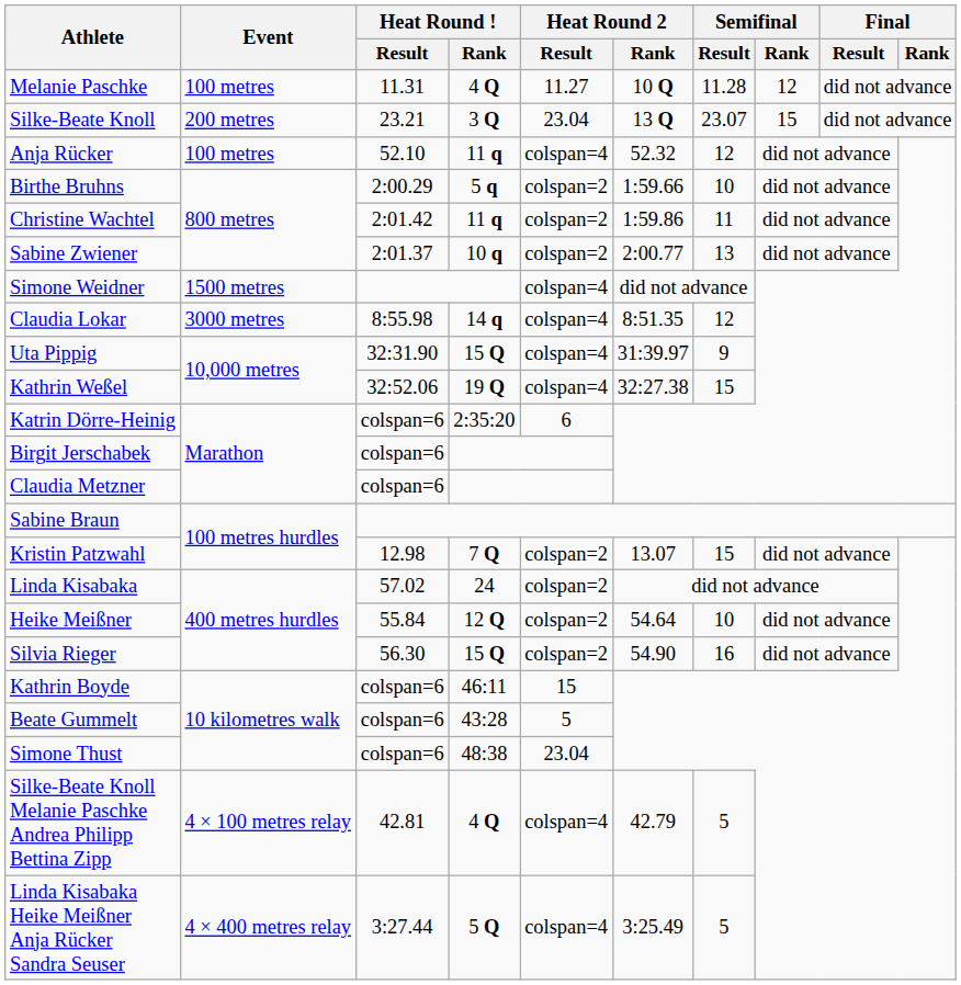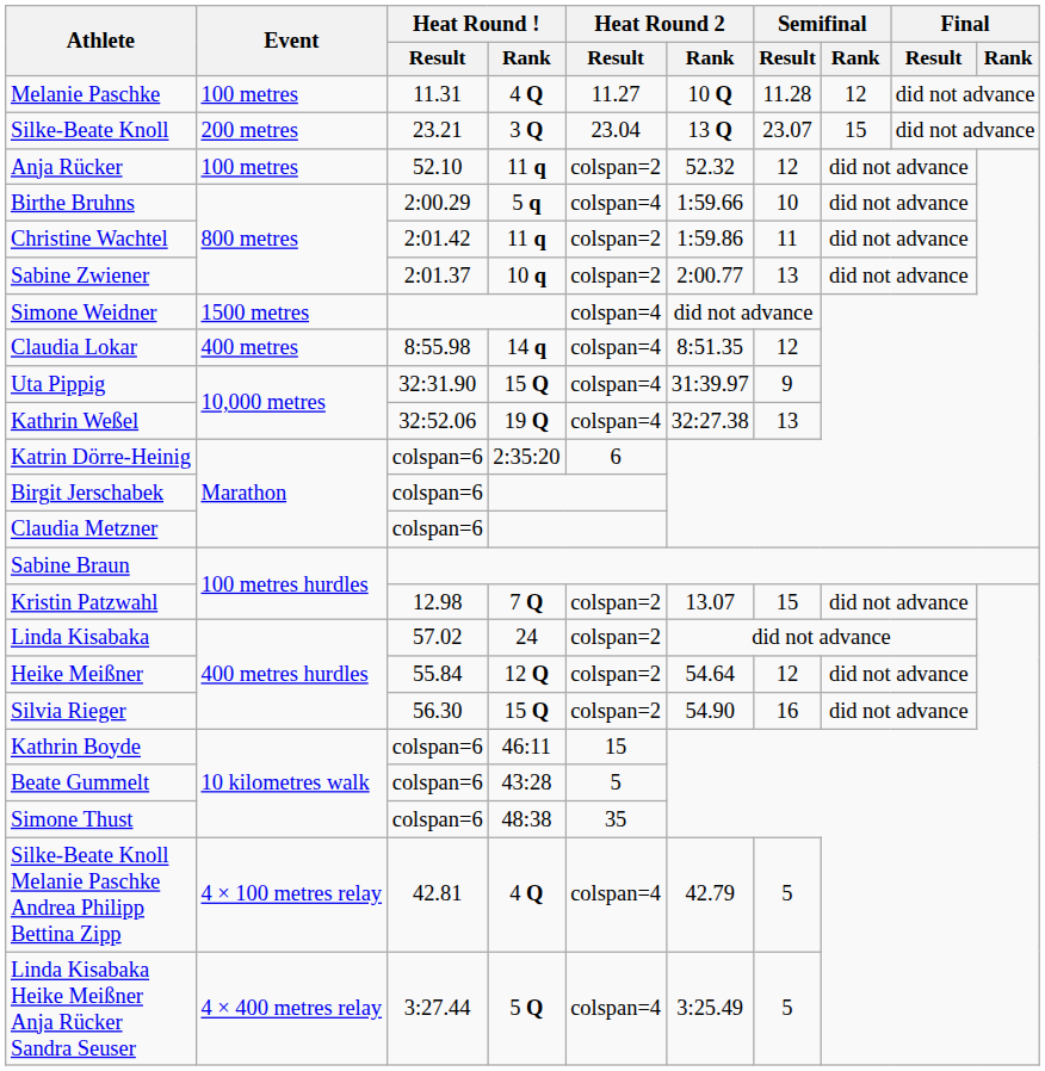Anja Rücker | Heat Round 2 / Result: colspan=4 -> colspan=2
Birthe Bruhns | Heat Round 2 / Result: colspan=2 -> colspan=4
Claudia Lokar | Event: 3000 metres -> 400 metres
Kathrin Weßel | Semifinal / Result: 15 -> 13
Heike Meißner | Semifinal / Result: 10 -> 12
Simone Thust | Heat Round 2 / Result: 23.04 -> 35
